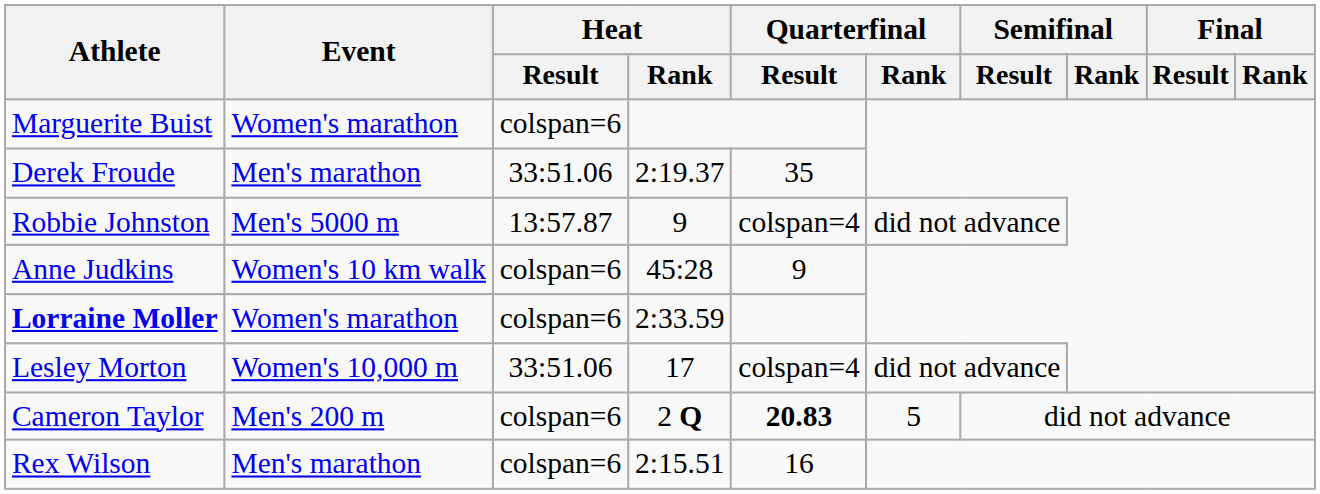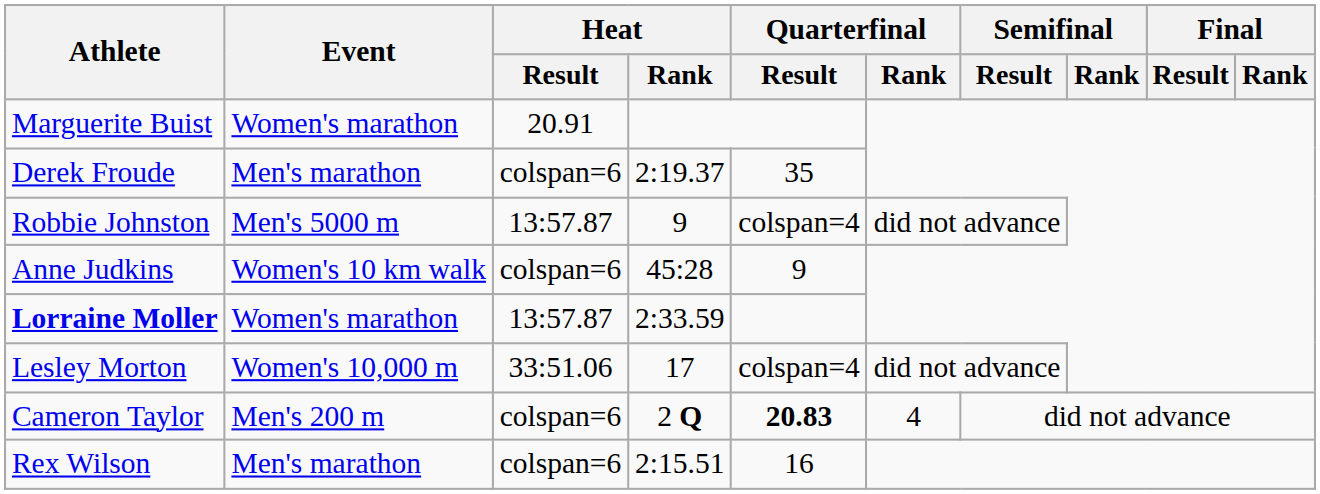Marguerite Buist | Heat / Result: colspan=6 -> 20.91
Derek Froude | Heat / Result: 33:51.06 -> colspan=6
Lorraine Moller | Heat / Result: colspan=6 -> 13:57.87
Cameron Taylor | Quarterfinal / Rank: 5 -> 4
